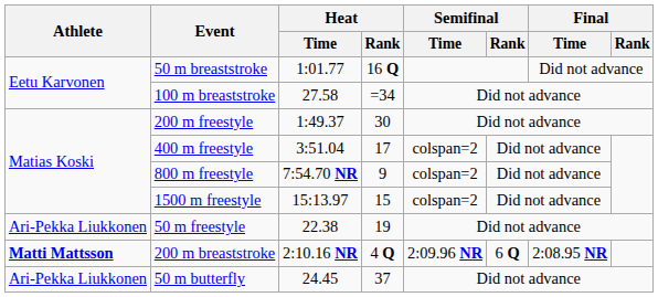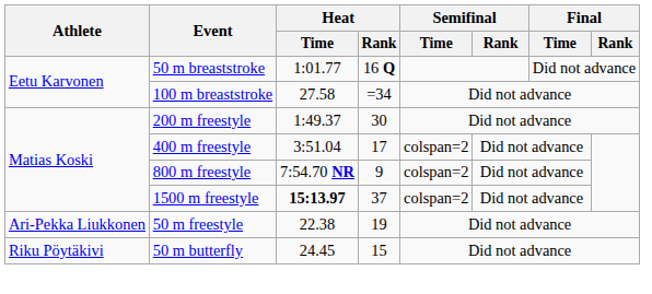1500 m freestyle | Heat / Time: normal -> bold
1500 m freestyle | Heat / Rank: 15 -> 37
- row: Matti Mattsson | 200 m breaststroke | 2:10.16 NR | 4 Q | 2:09.96 NR | 6 Q | 2:08.95 NR
50 m butterfly | Athlete: Ari-Pekka Liukkonen -> Riku Pöytäkivi
50 m butterfly | Heat / Rank: 37 -> 15
